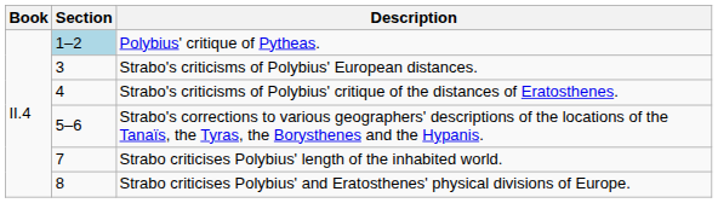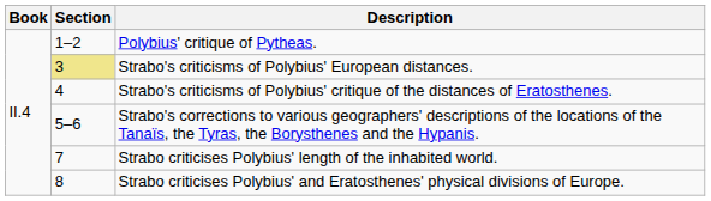Polybius' critique of Pytheas. | Section: lightblue background -> no background
Strabo's criticisms of Polybius' European distances. | Section: no background -> khaki background
